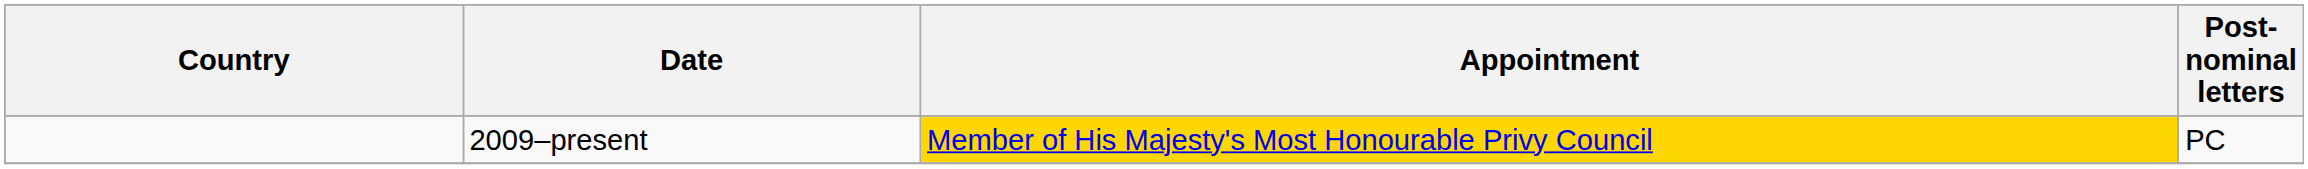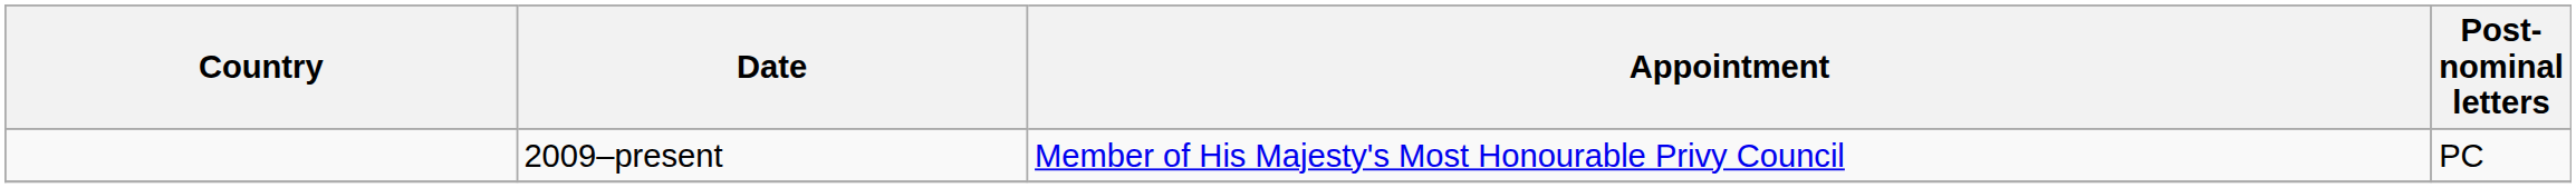2009–present | Appointment: gold background -> no background
